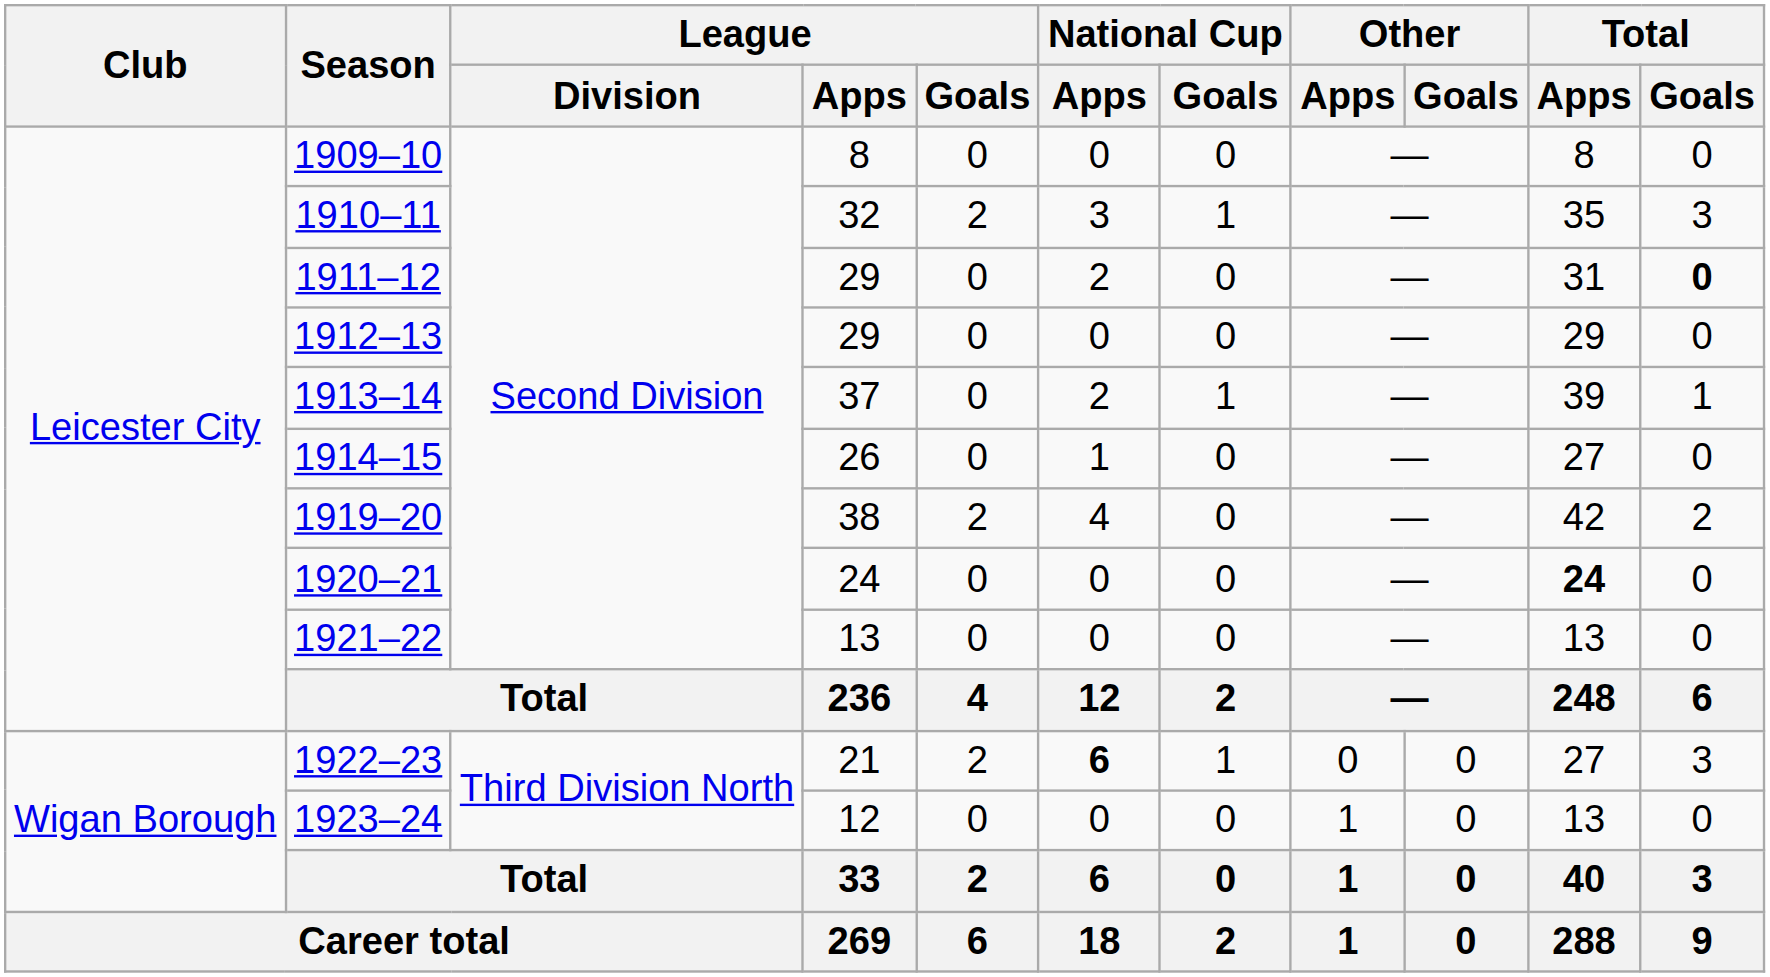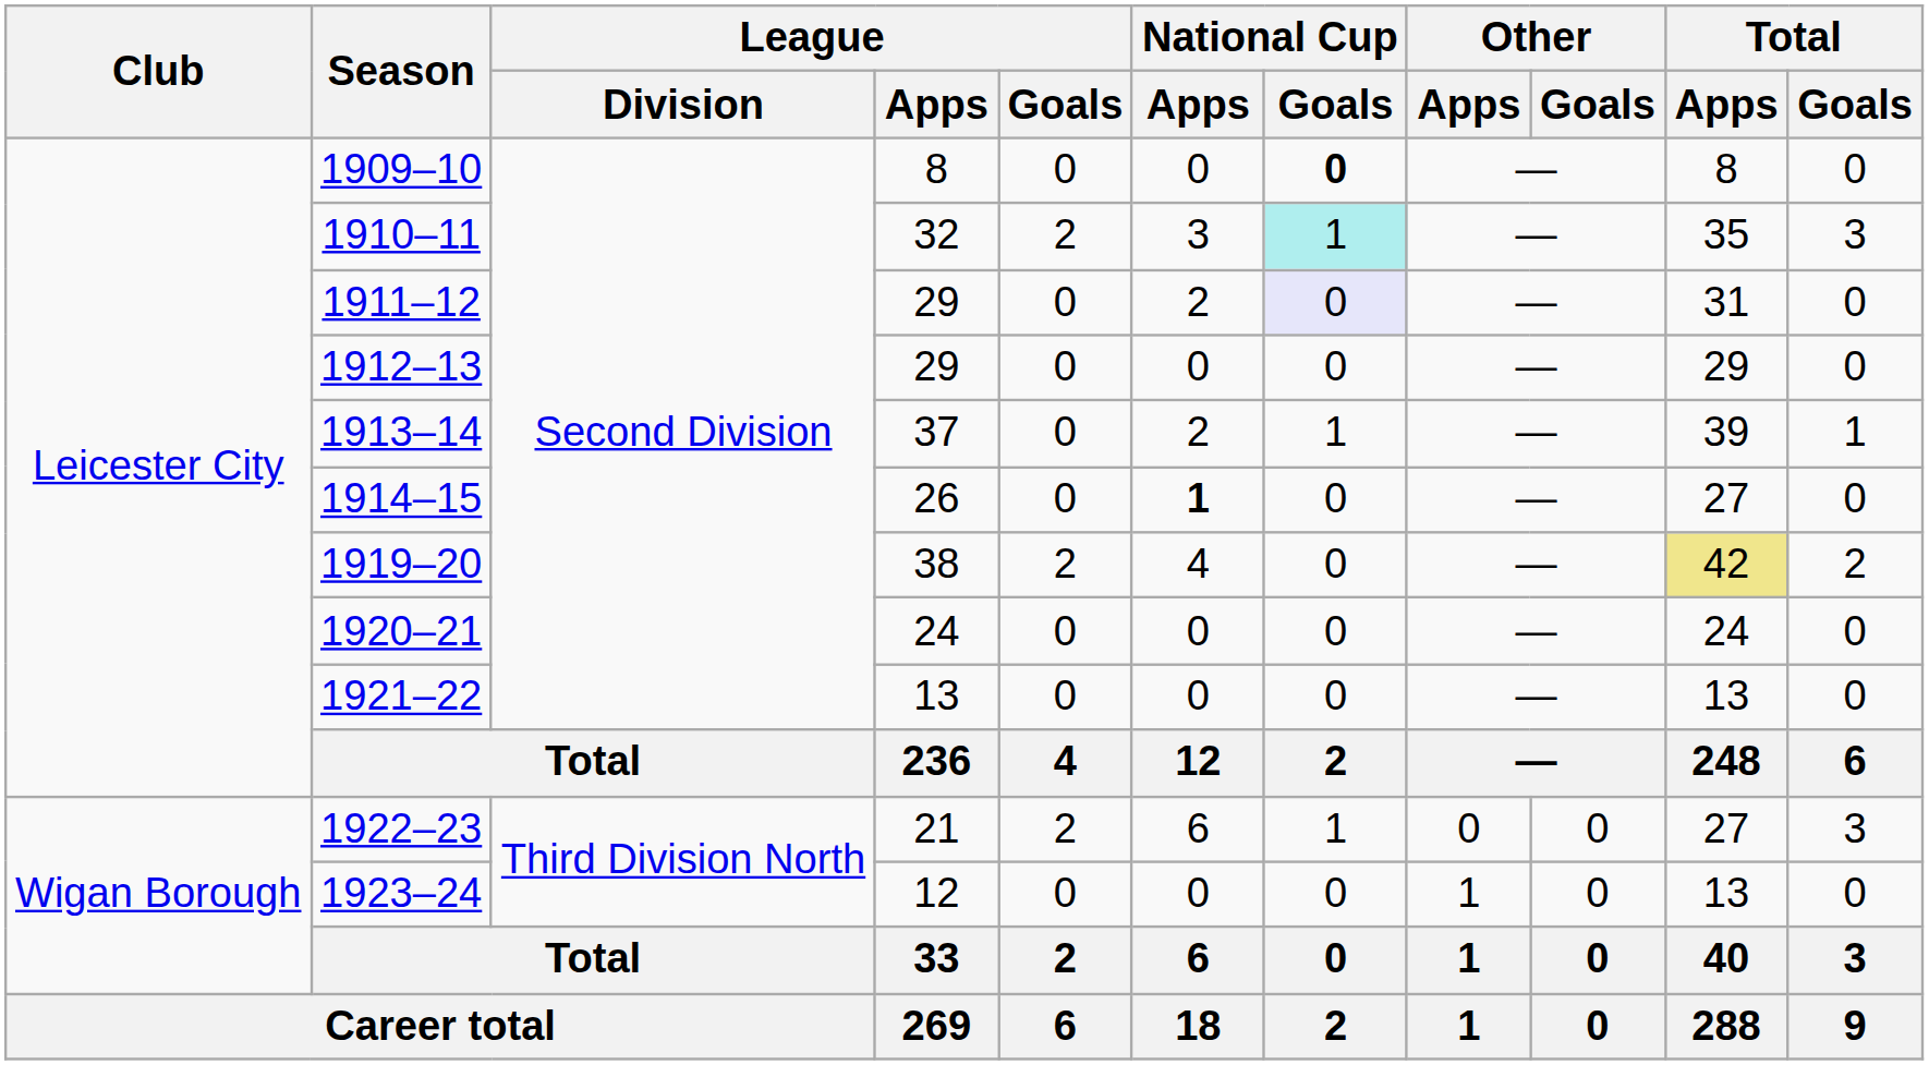1909–10 | National Cup / Goals: normal -> bold
1910–11 | National Cup / Goals: no background -> paleturquoise background
1911–12 | National Cup / Goals: no background -> lavender background
1911–12 | Total / Goals: bold -> normal
1914–15 | National Cup / Apps: normal -> bold
1919–20 | Total / Apps: no background -> khaki background
1920–21 | Total / Apps: bold -> normal
1922–23 | National Cup / Apps: bold -> normal
